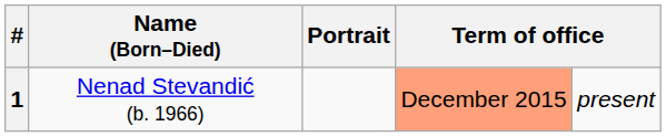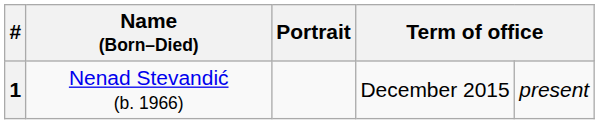1 | column 4: lightsalmon background -> no background
